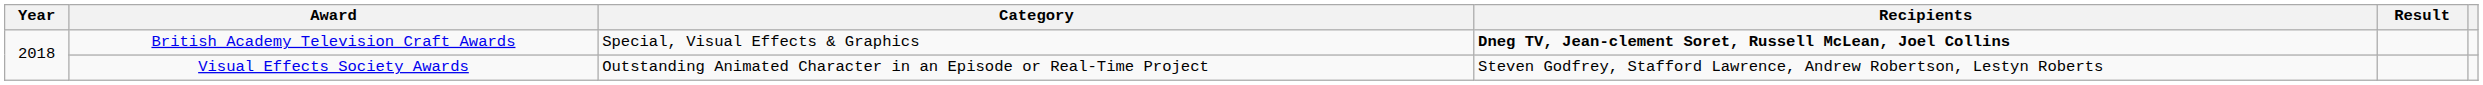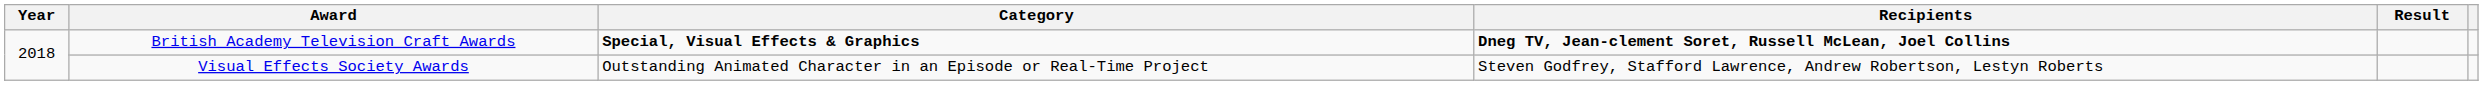British Academy Television Craft Awards | Category: normal -> bold
